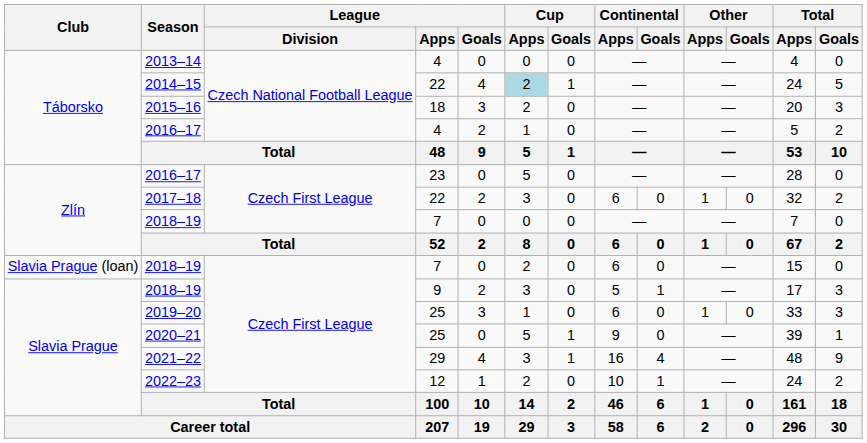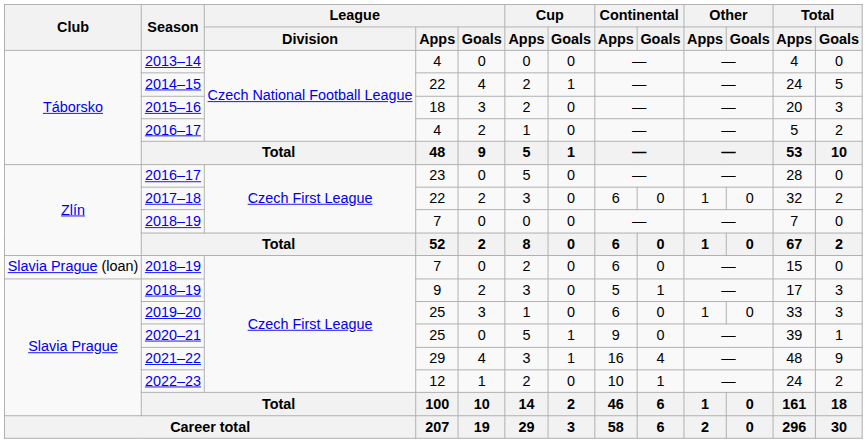2014–15 | Cup / Apps: lightblue background -> no background
